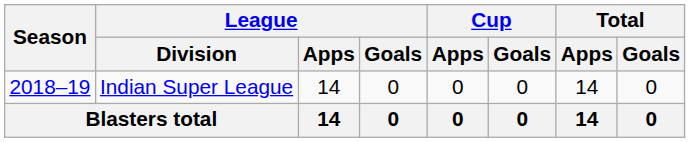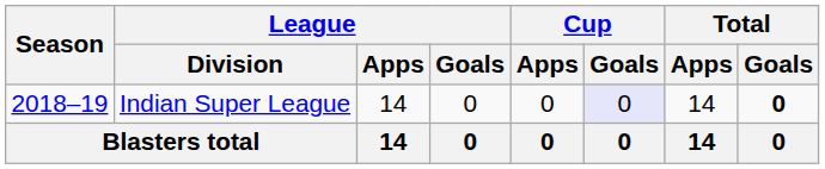Indian Super League | Cup / Goals: no background -> lavender background
Indian Super League | Total / Goals: normal -> bold
